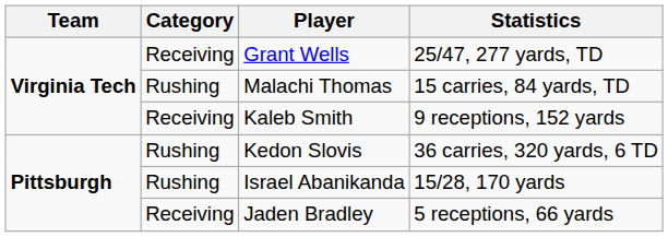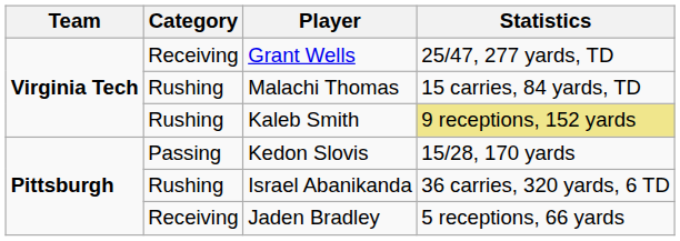Kaleb Smith | Category: Receiving -> Rushing
Kaleb Smith | Statistics: no background -> khaki background
Kedon Slovis | Category: Rushing -> Passing
Kedon Slovis | Statistics: 36 carries, 320 yards, 6 TD -> 15/28, 170 yards
Israel Abanikanda | Statistics: 15/28, 170 yards -> 36 carries, 320 yards, 6 TD
